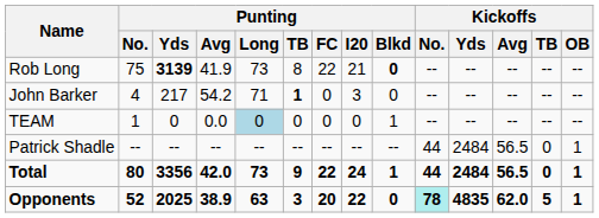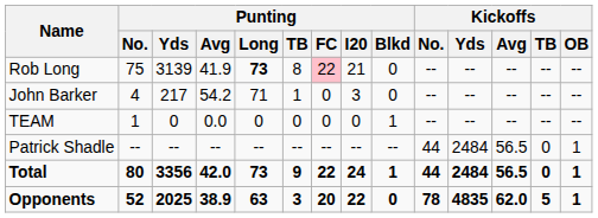Rob Long | Punting / Yds: bold -> normal
Rob Long | Punting / Long: normal -> bold
Rob Long | Punting / FC: no background -> pink background
Rob Long | Punting / Blkd: bold -> normal
John Barker | Punting / TB: bold -> normal
TEAM | Punting / Long: lightblue background -> no background
Opponents | Kickoffs / No.: paleturquoise background -> no background
